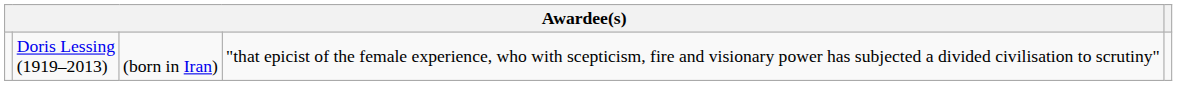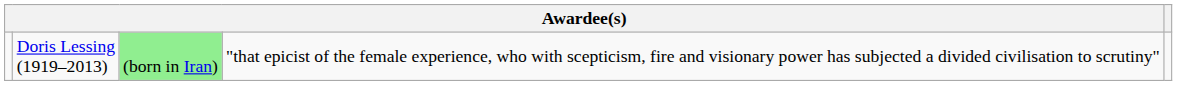Doris Lessing (1919–2013) | column 3: no background -> lightgreen background
